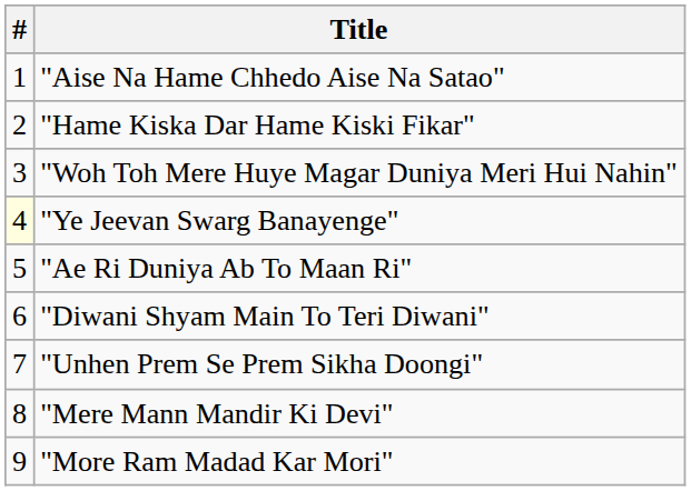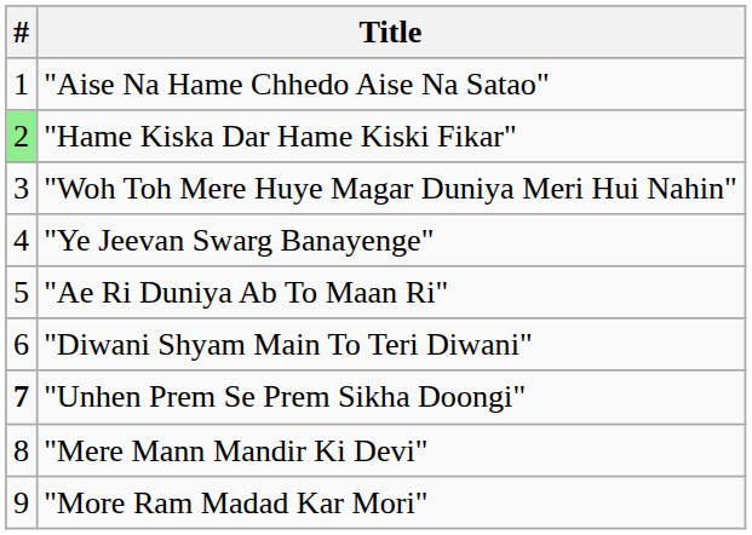"Hame Kiska Dar Hame Kiski Fikar" | #: no background -> lightgreen background
"Ye Jeevan Swarg Banayenge" | #: lightyellow background -> no background
"Unhen Prem Se Prem Sikha Doongi" | #: normal -> bold
